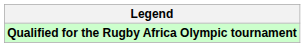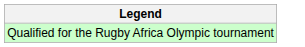row 2 | column 1: bold -> normal
